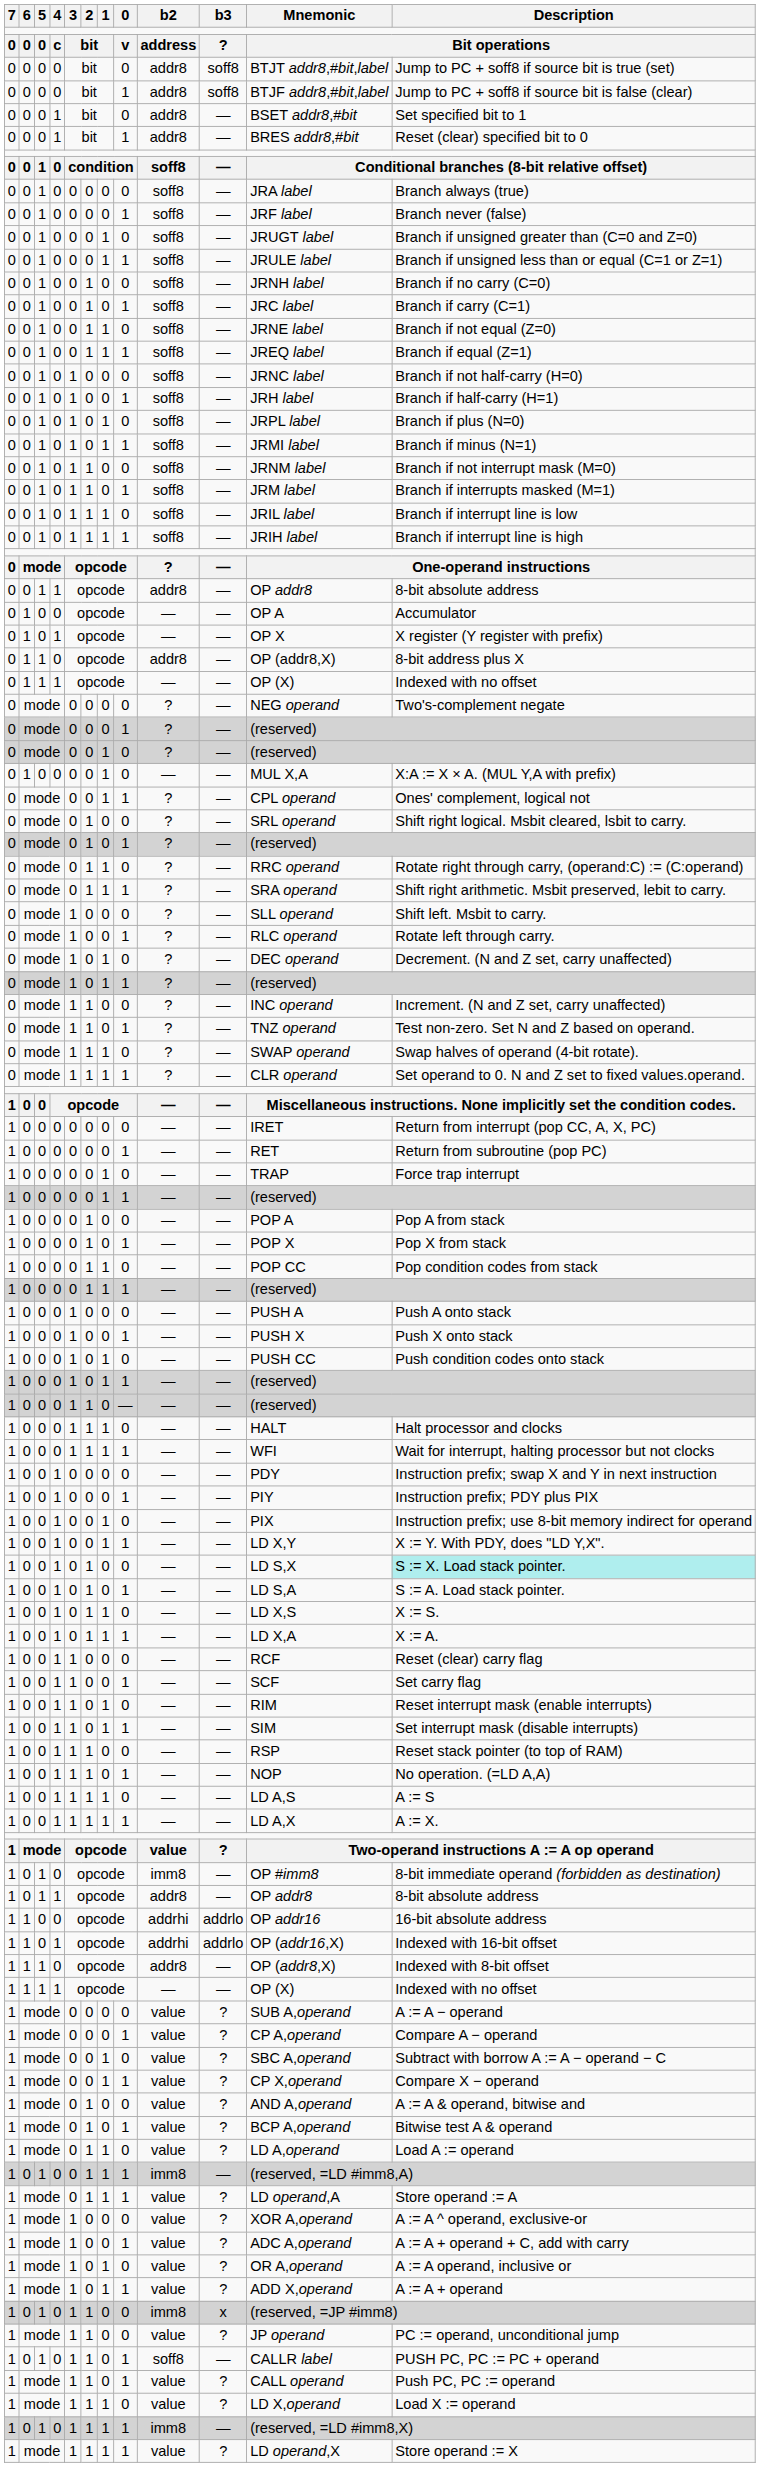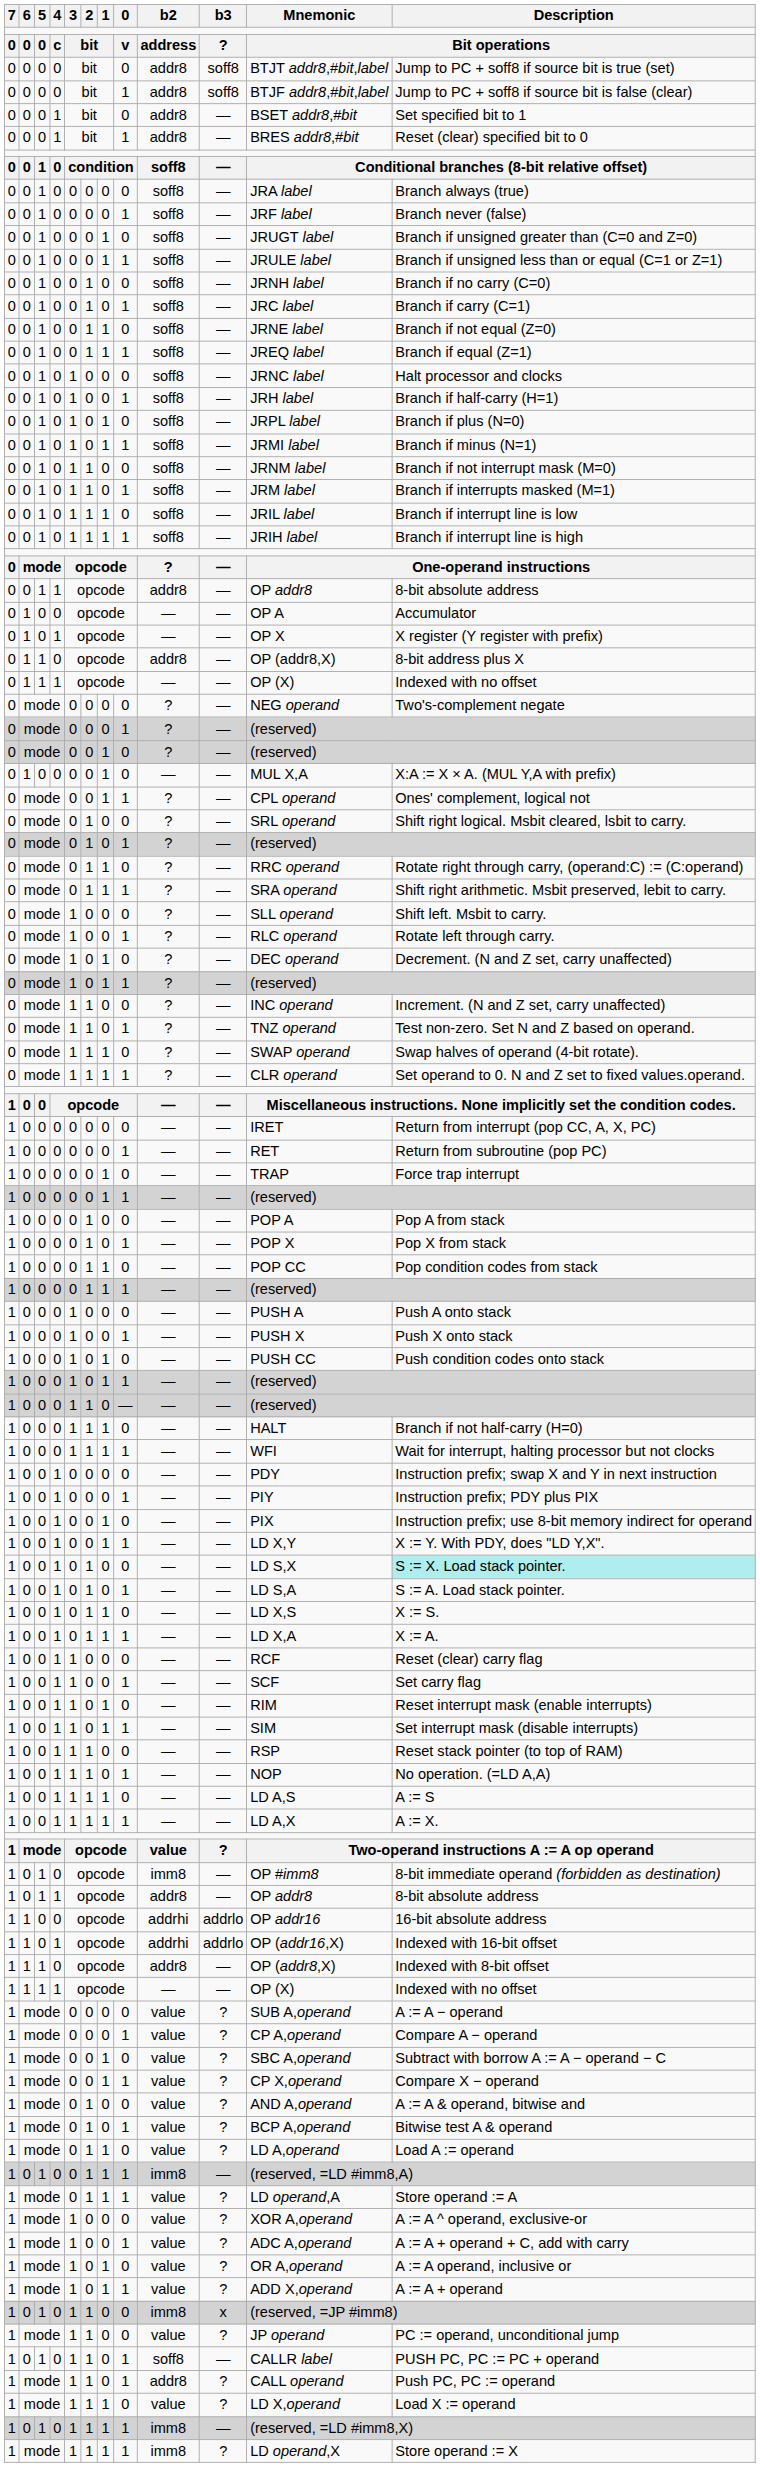row 18 | Description: Branch if not half-carry (H=0) -> Halt processor and clocks
row 65 | Description: Halt processor and clocks -> Branch if not half-carry (H=0)
row 107 | b2: value -> addr8
row 110 | b2: value -> imm8
